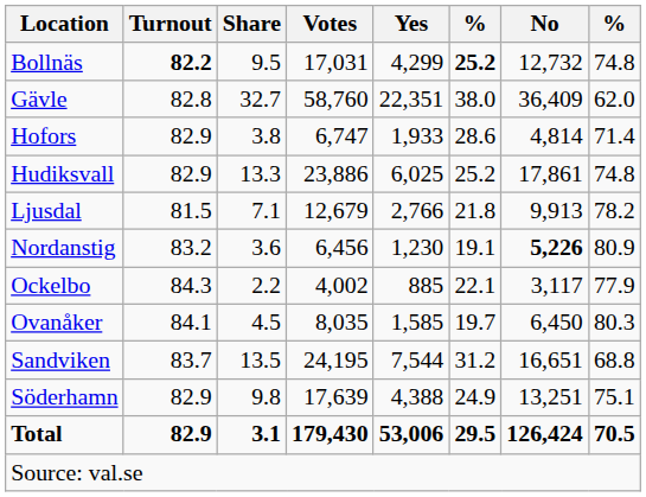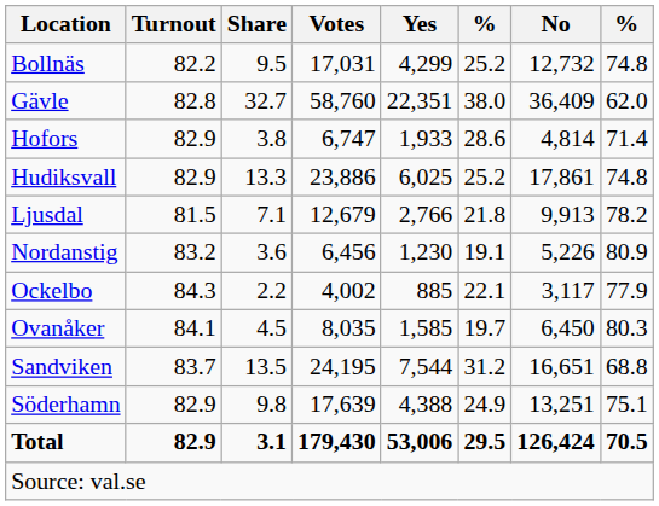Bollnäs | Turnout: bold -> normal
Bollnäs | column 6: bold -> normal
Nordanstig | No: bold -> normal
